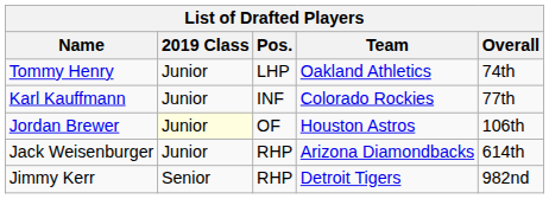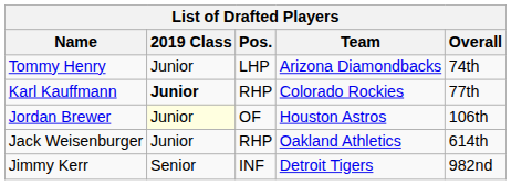Tommy Henry | Team: Oakland Athletics -> Arizona Diamondbacks
Karl Kauffmann | 2019 Class: normal -> bold
Karl Kauffmann | Pos.: INF -> RHP
Jack Weisenburger | Team: Arizona Diamondbacks -> Oakland Athletics
Jimmy Kerr | Pos.: RHP -> INF
